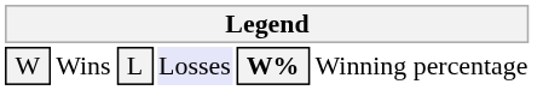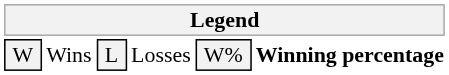Wins | column 4: lavender background -> no background
Wins | column 5: bold -> normal
Wins | column 6: normal -> bold
